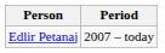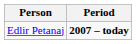Edlir Petanaj | Period: normal -> bold
